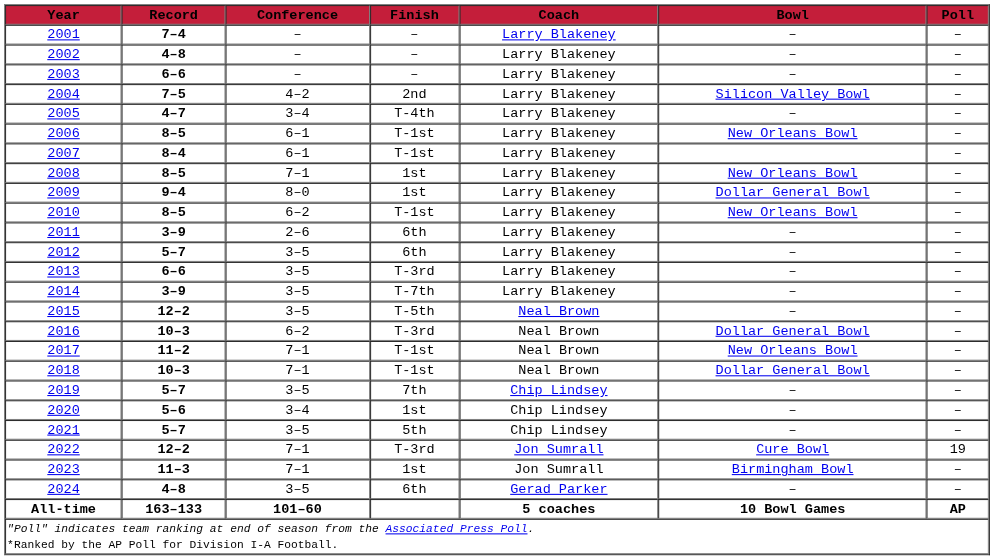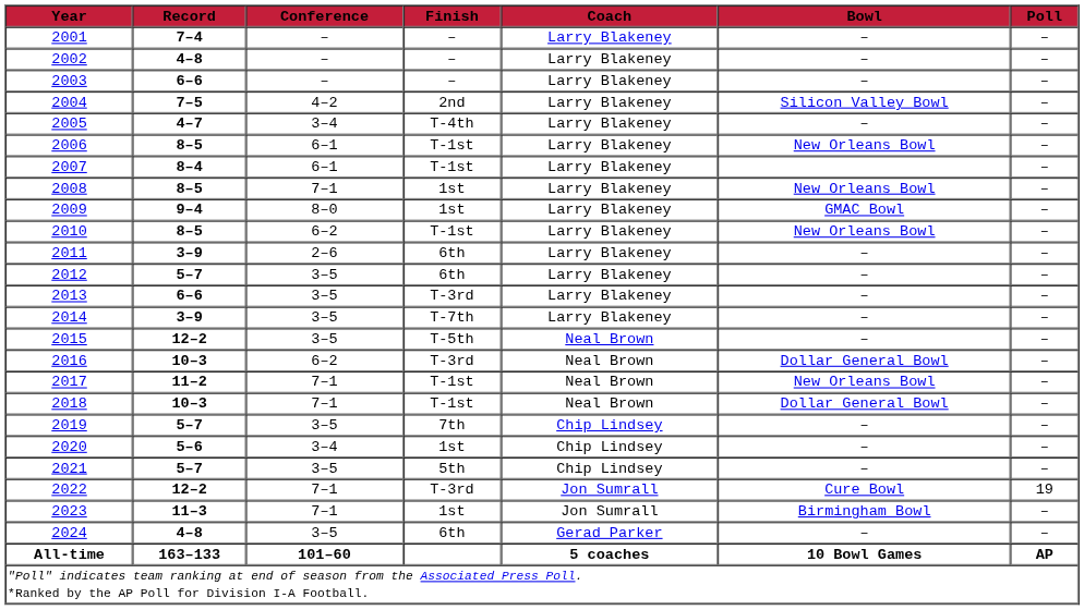2009 | Bowl: Dollar General Bowl -> GMAC Bowl
